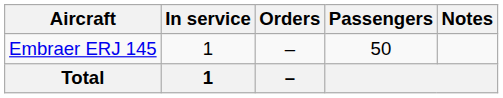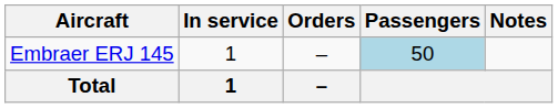Embraer ERJ 145 | Passengers: no background -> lightblue background
